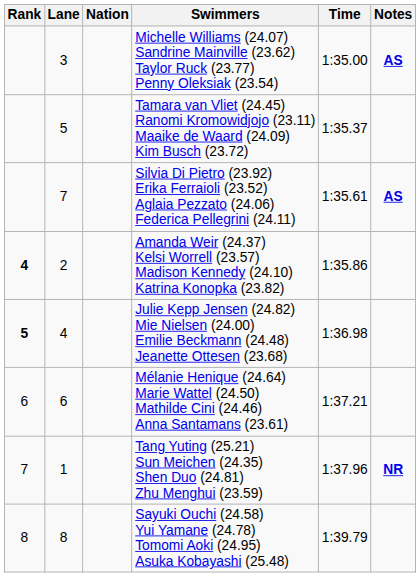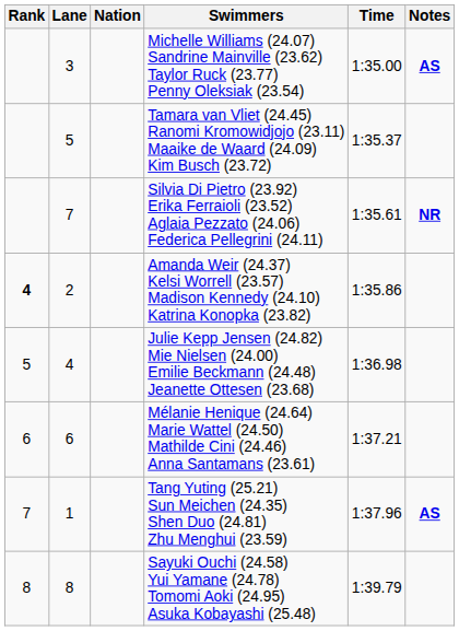row 4 | Notes: AS -> NR
row 6 | Rank: bold -> normal
row 8 | Notes: NR -> AS
